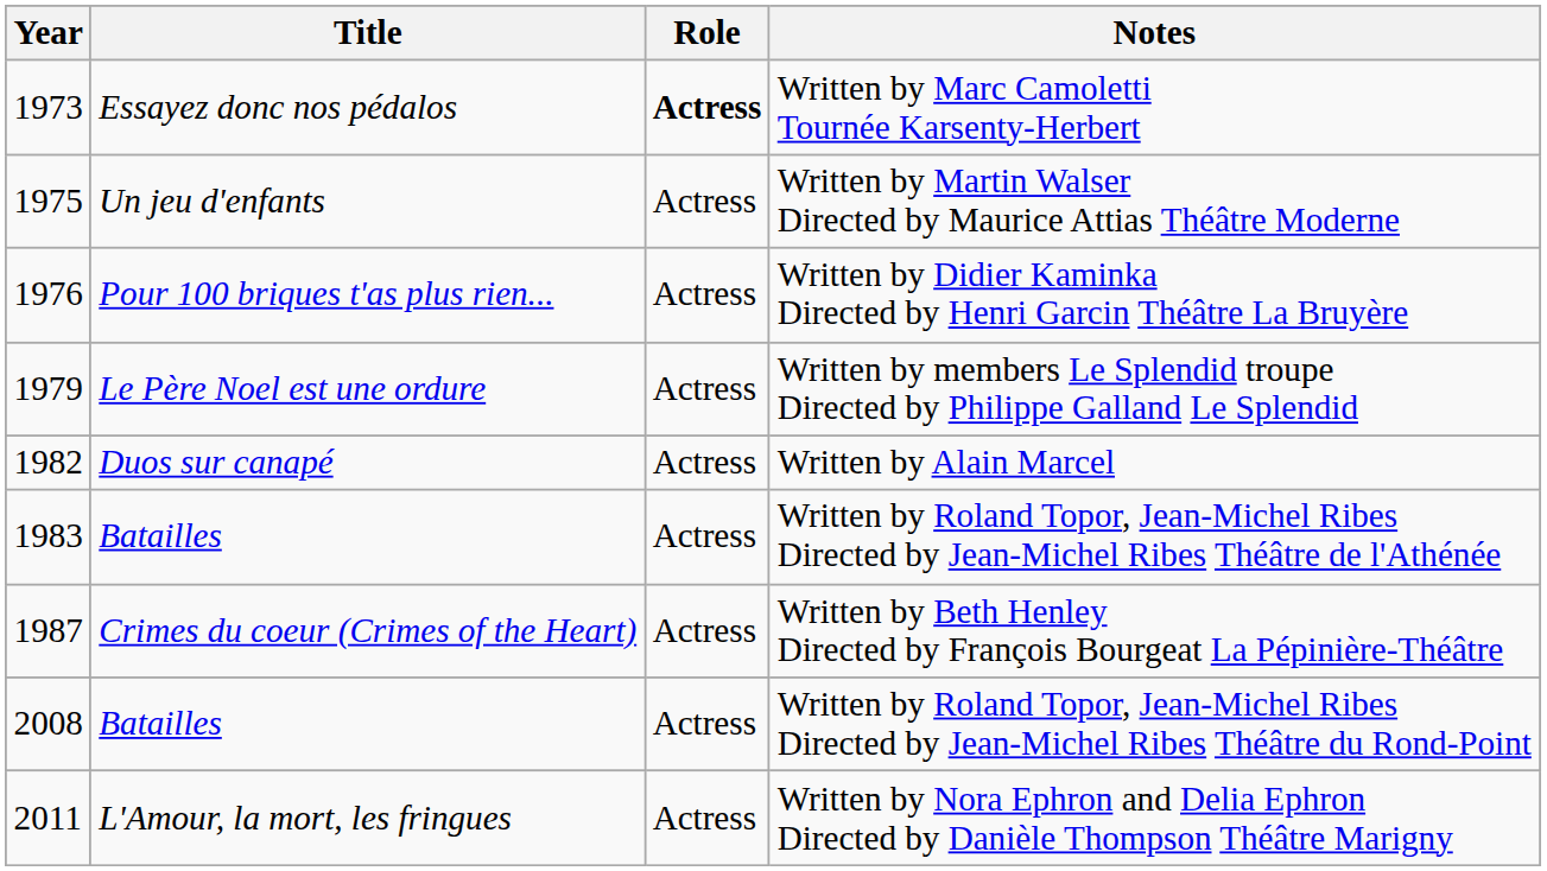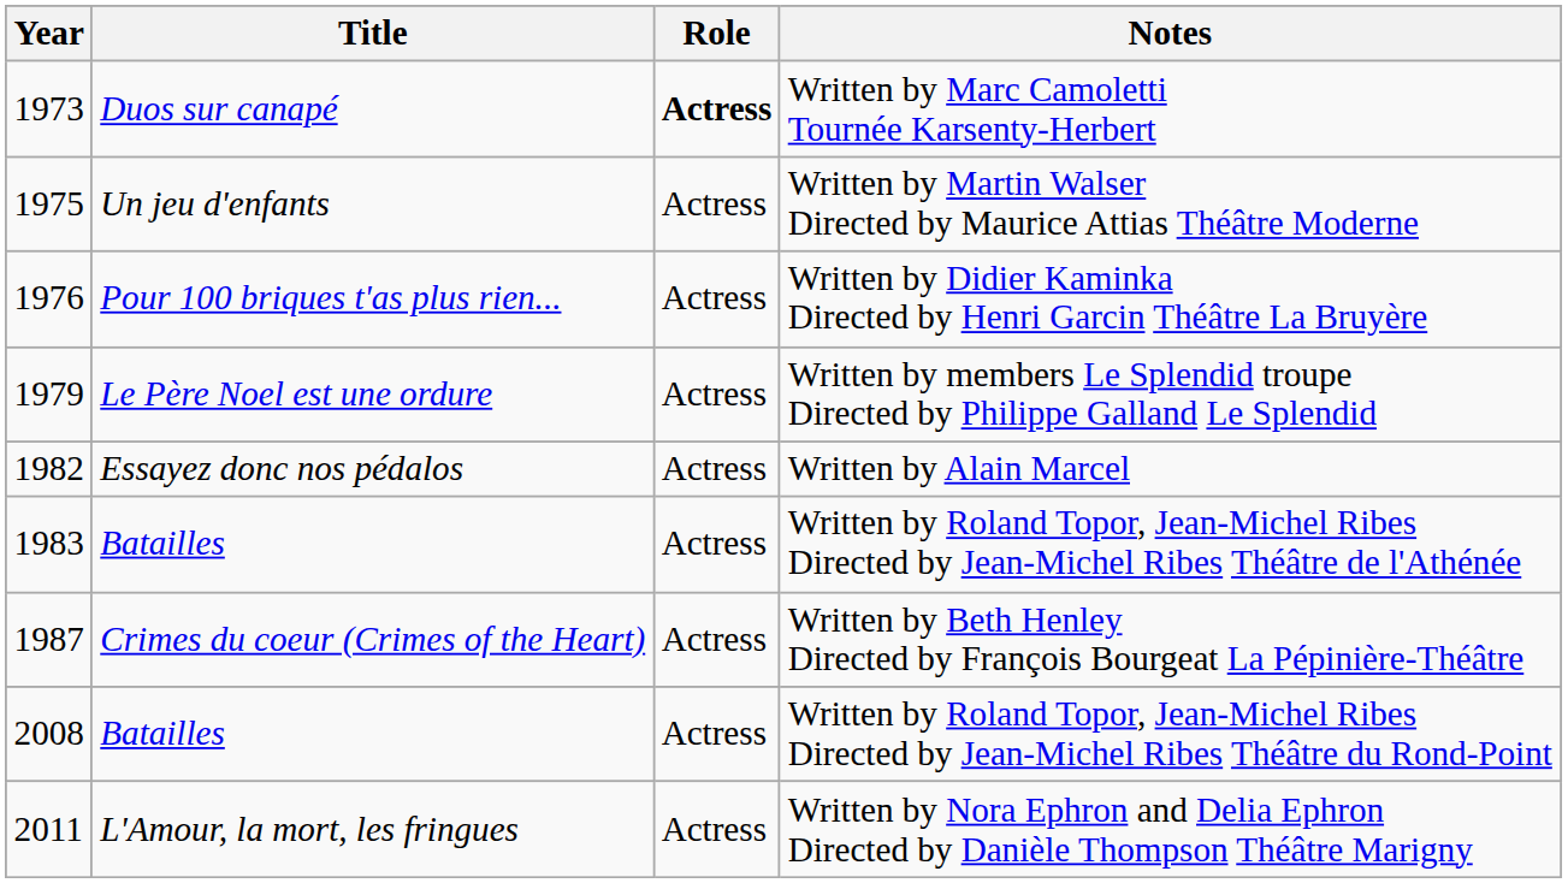Written by Marc Camoletti Tournée Karsenty-Herbert | Title: Essayez donc nos pédalos -> Duos sur canapé
Written by Alain Marcel | Title: Duos sur canapé -> Essayez donc nos pédalos
